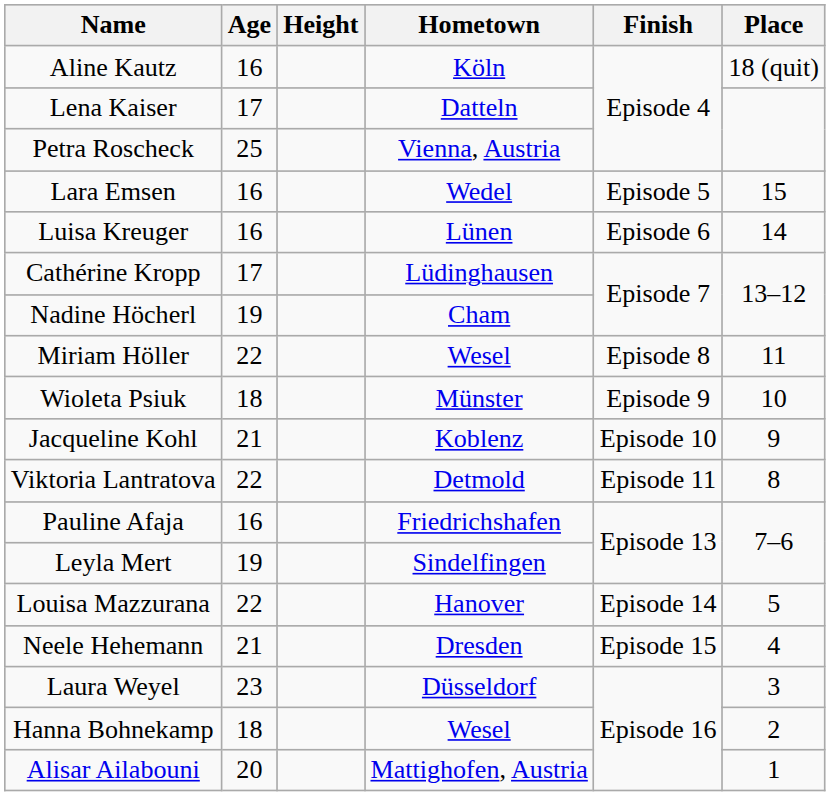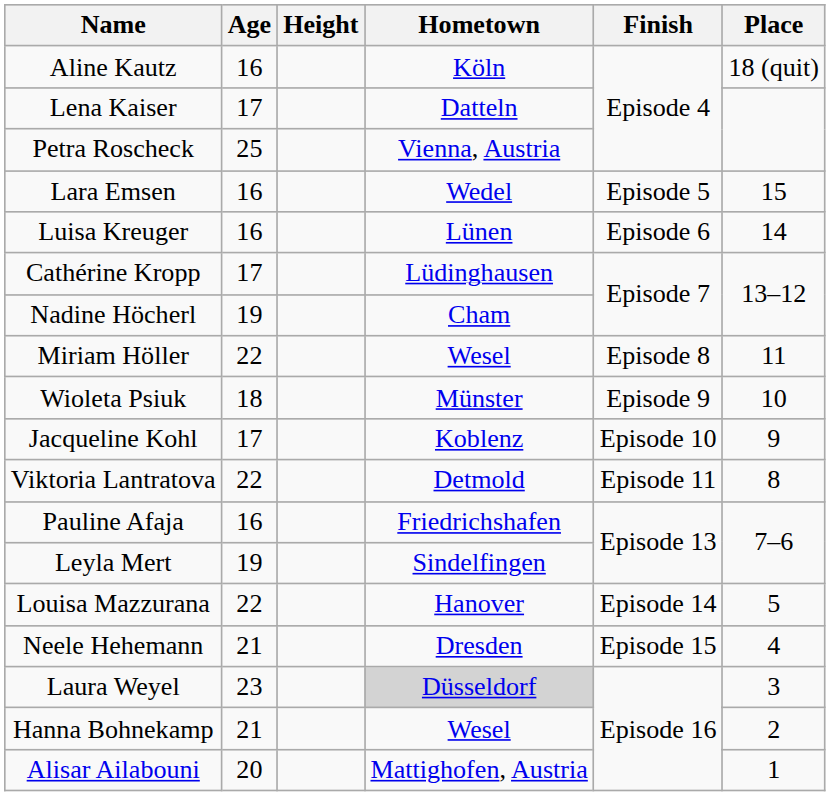Jacqueline Kohl | Age: 21 -> 17
Laura Weyel | Hometown: no background -> lightgrey background
Hanna Bohnekamp | Age: 18 -> 21
